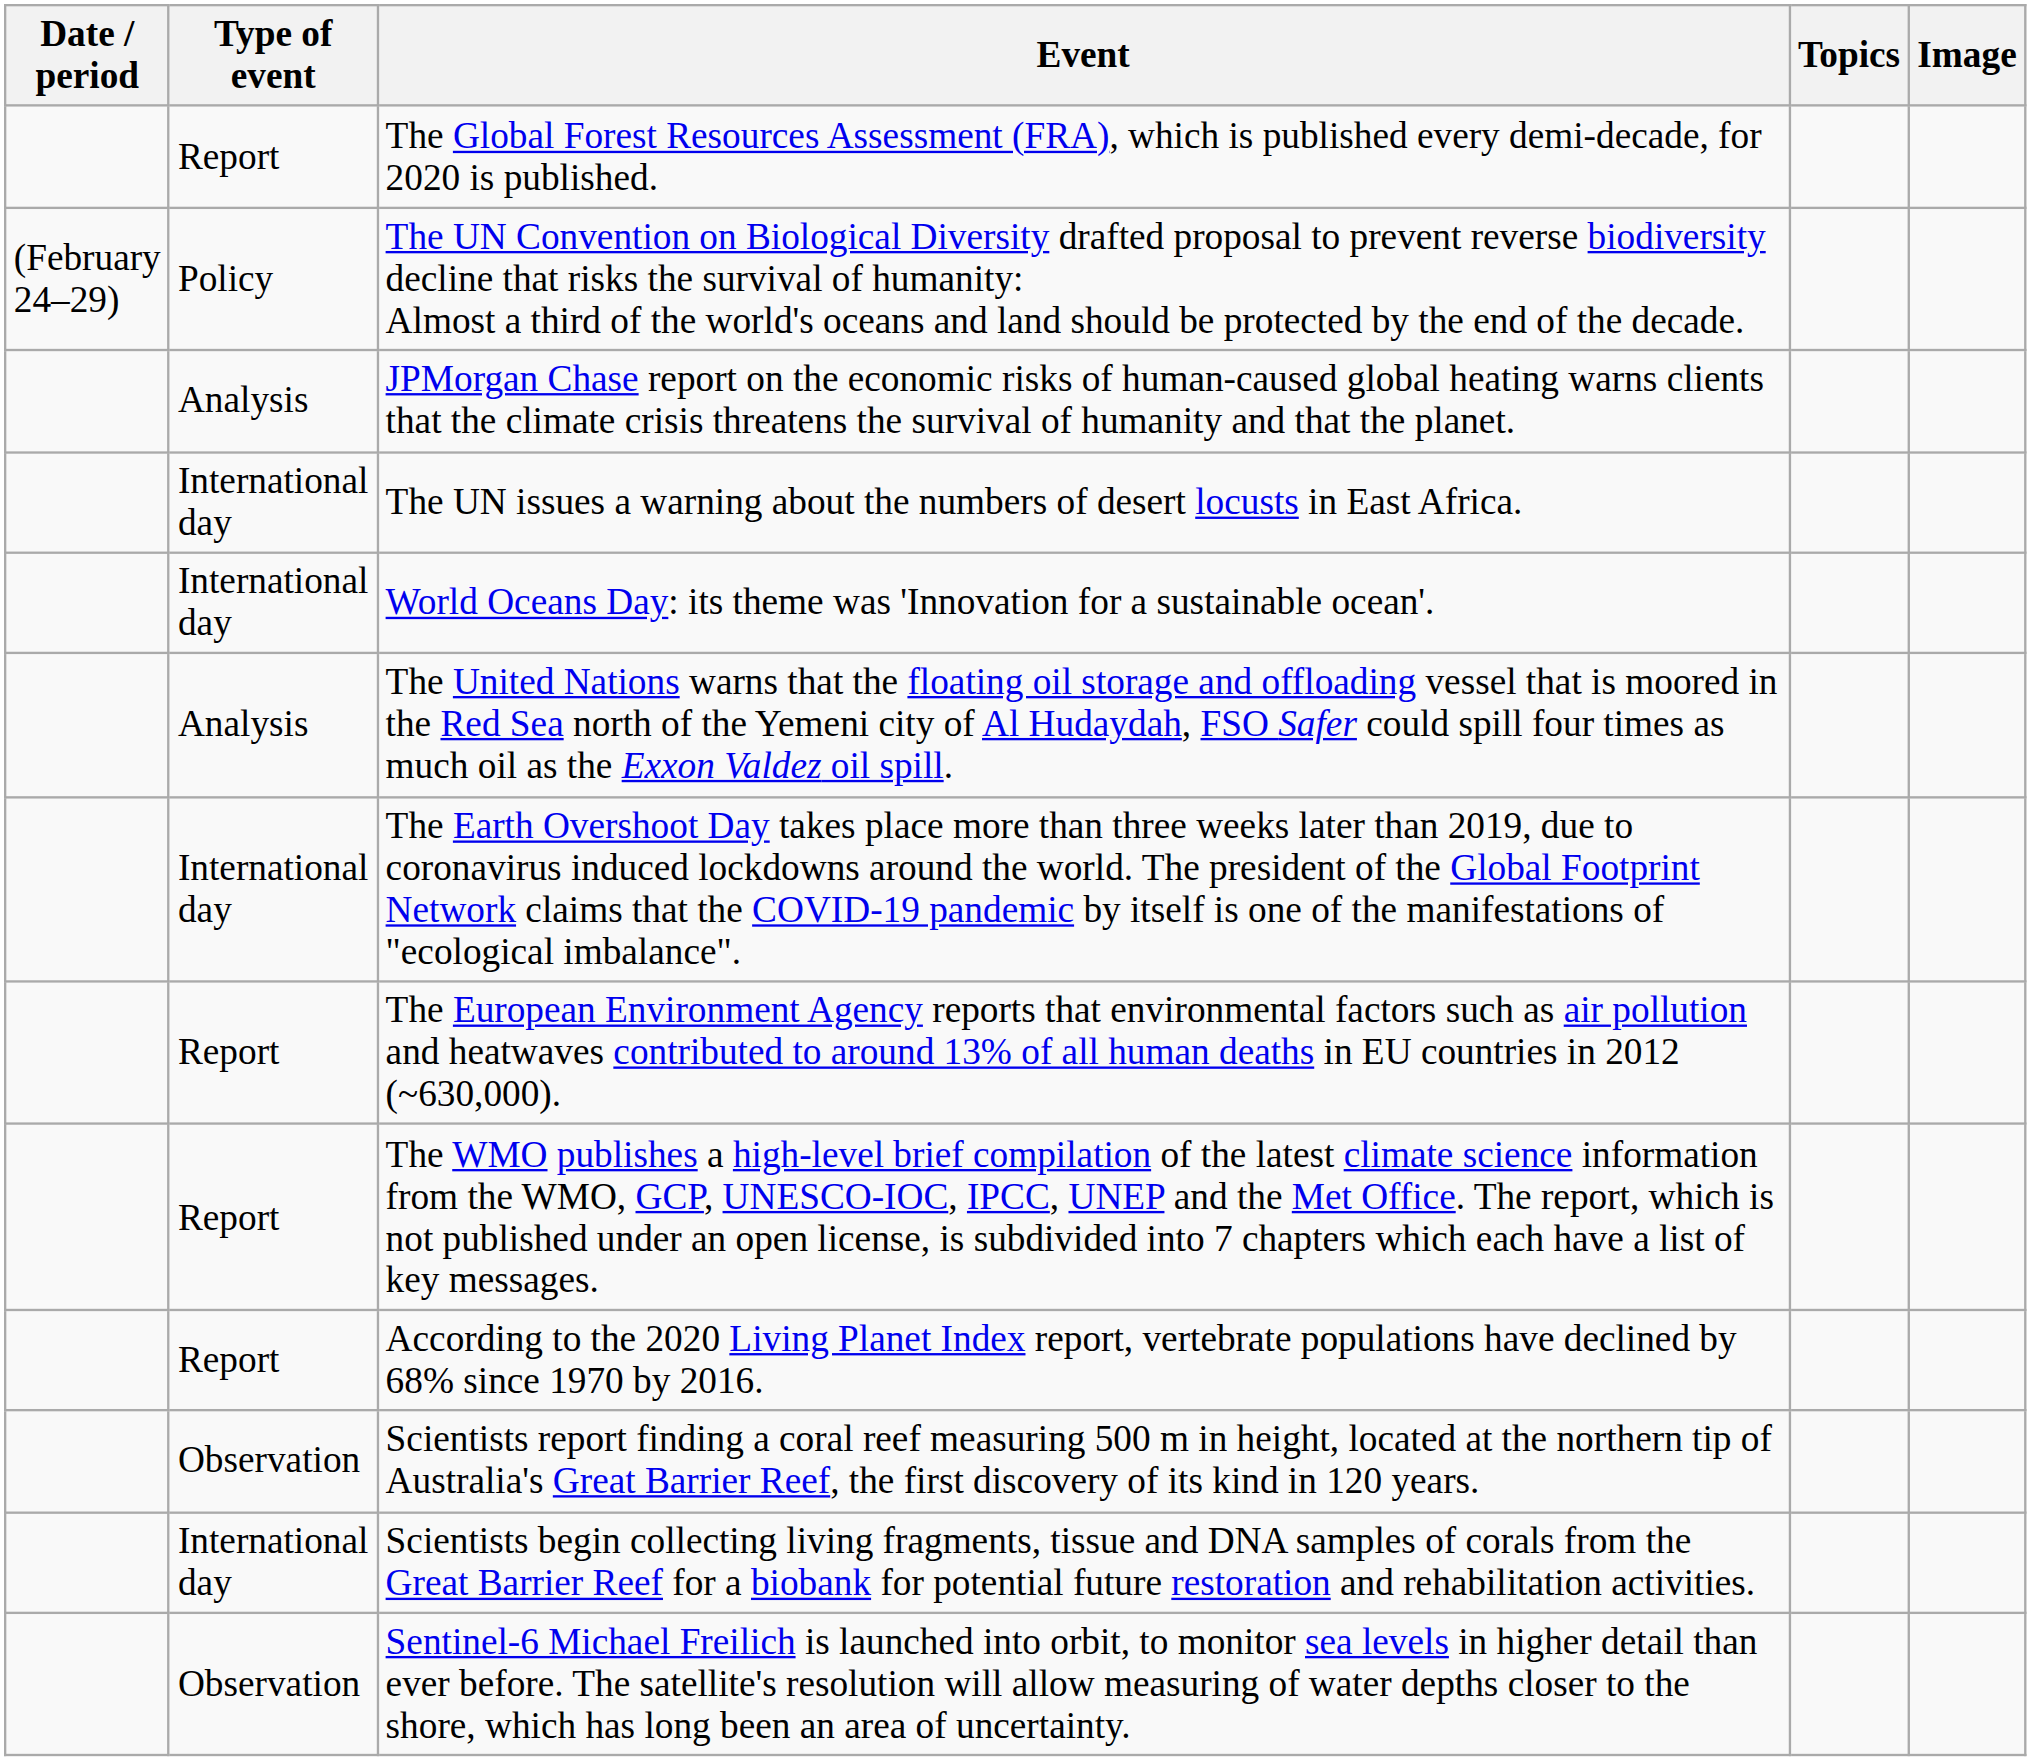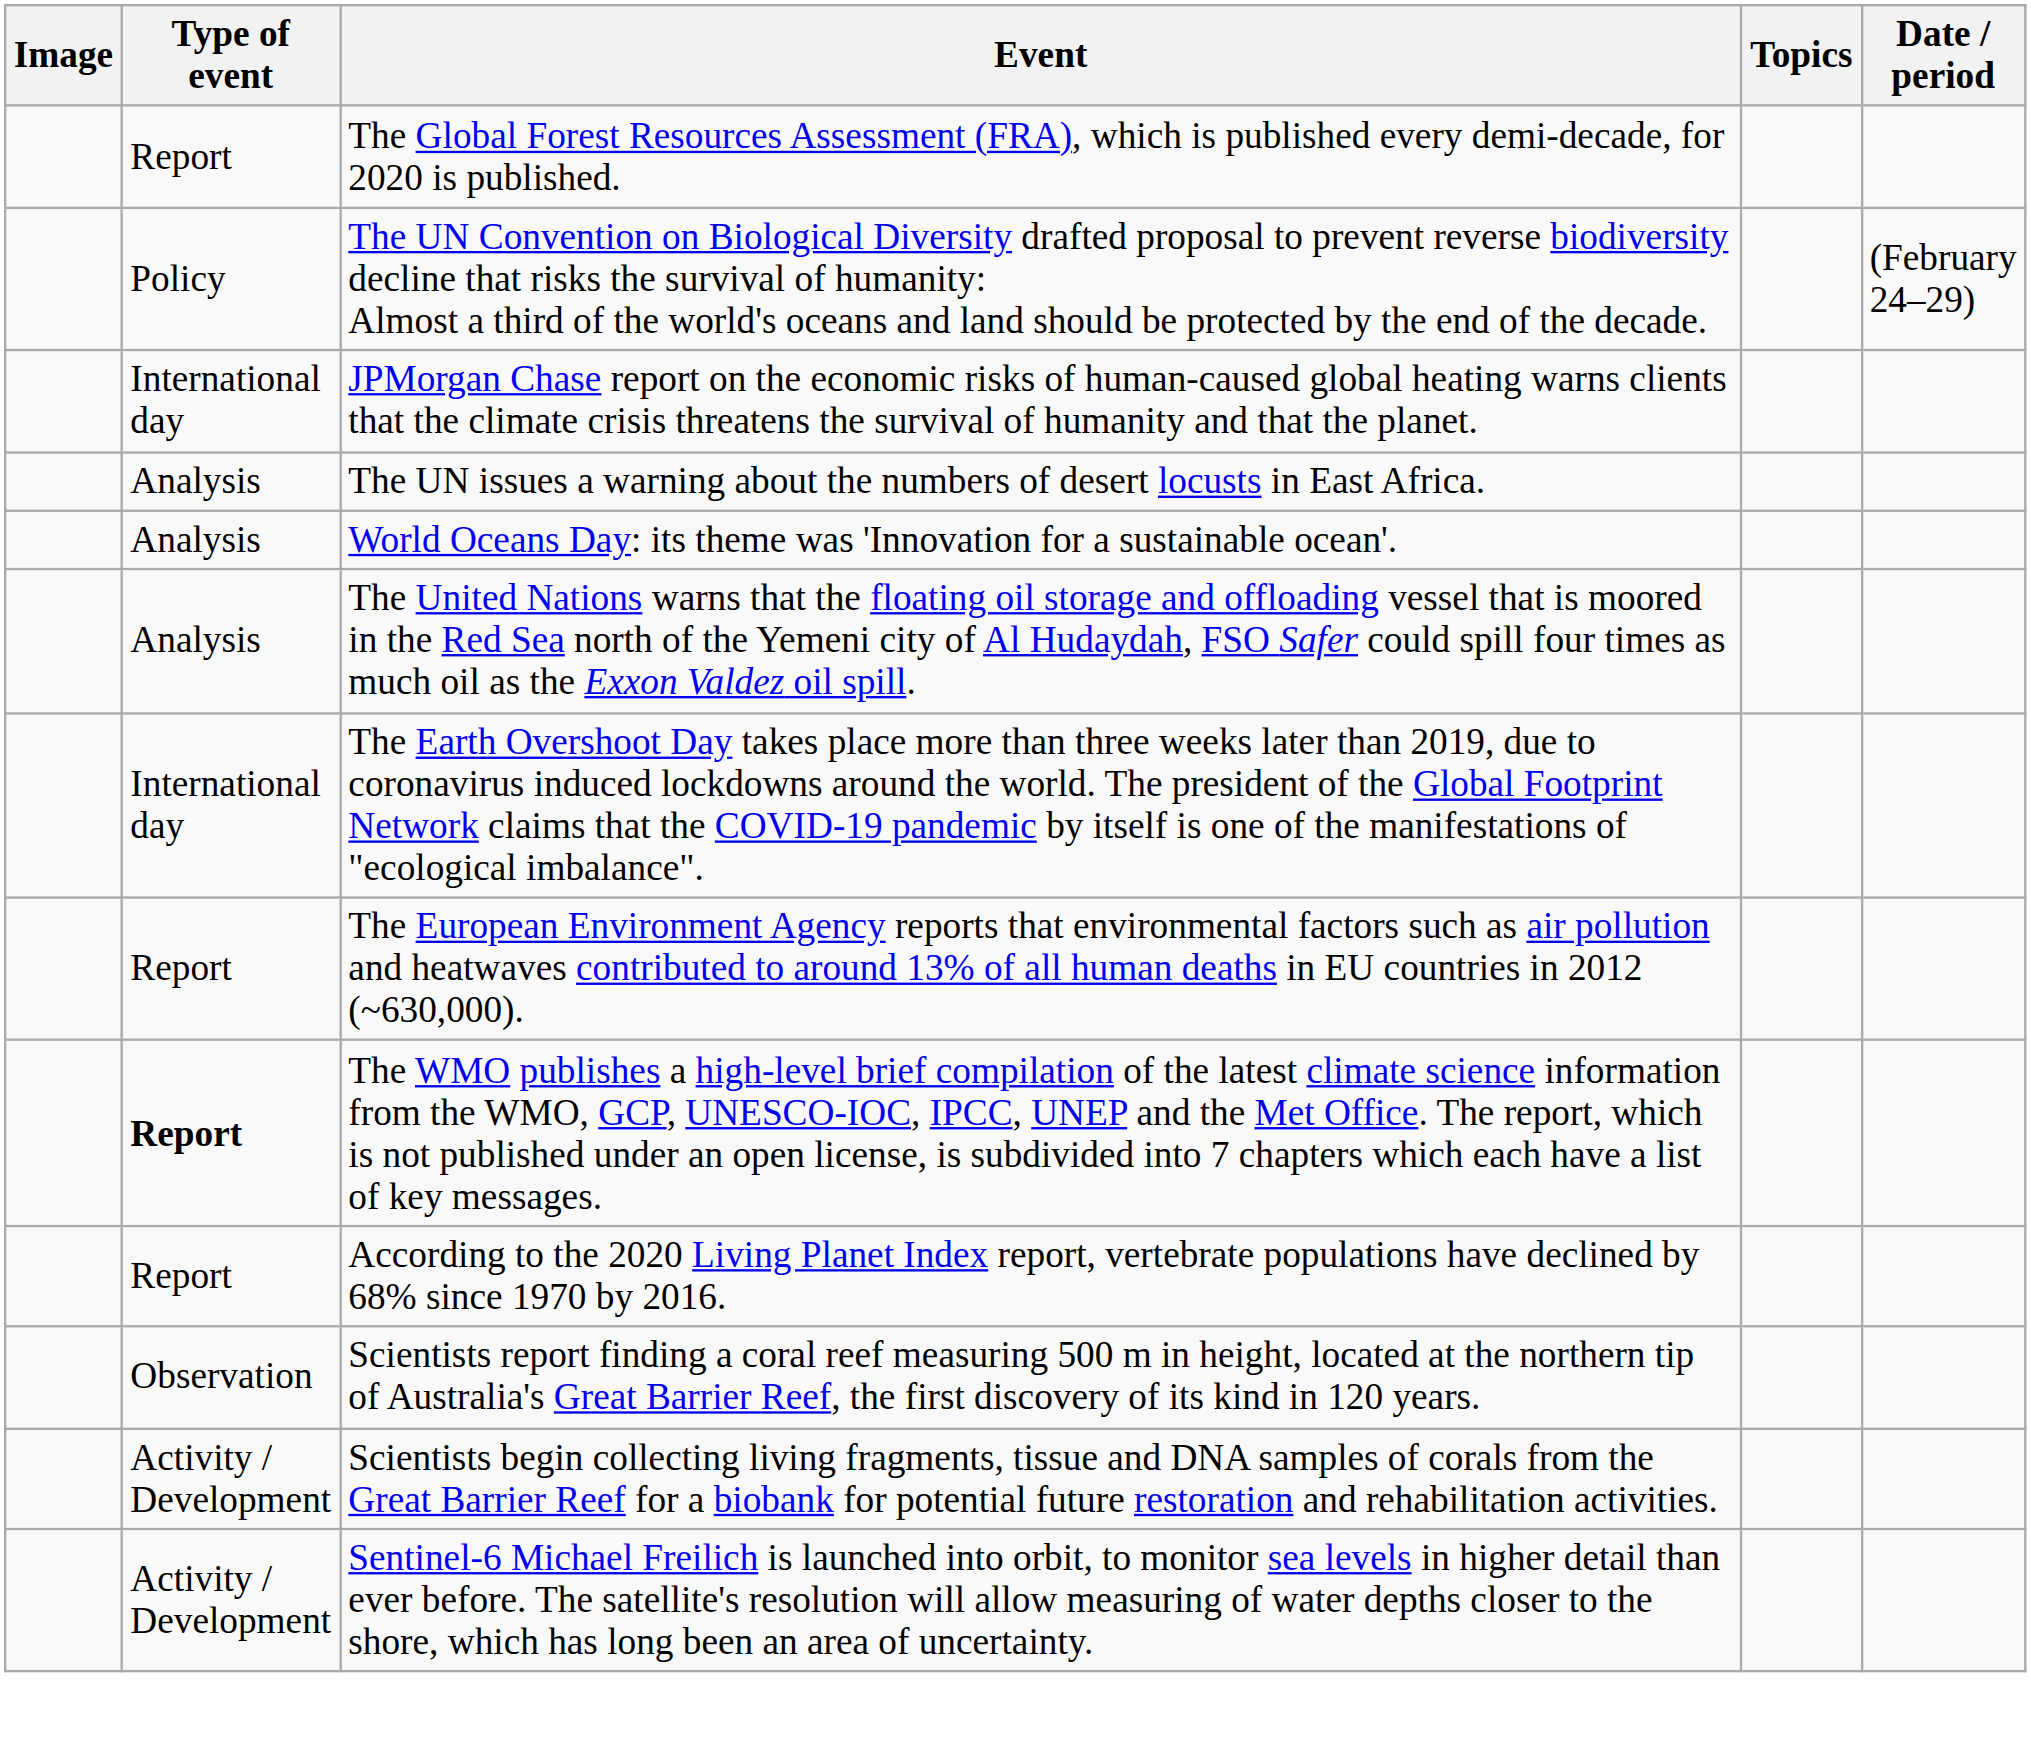columns swapped: Date / period <-> Image
row 4 | Type of event: Analysis -> International day
row 5 | Type of event: International day -> Analysis
row 6 | Type of event: International day -> Analysis
row 10 | Type of event: normal -> bold
row 13 | Type of event: International day -> Activity / Development
row 14 | Type of event: Observation -> Activity / Development
